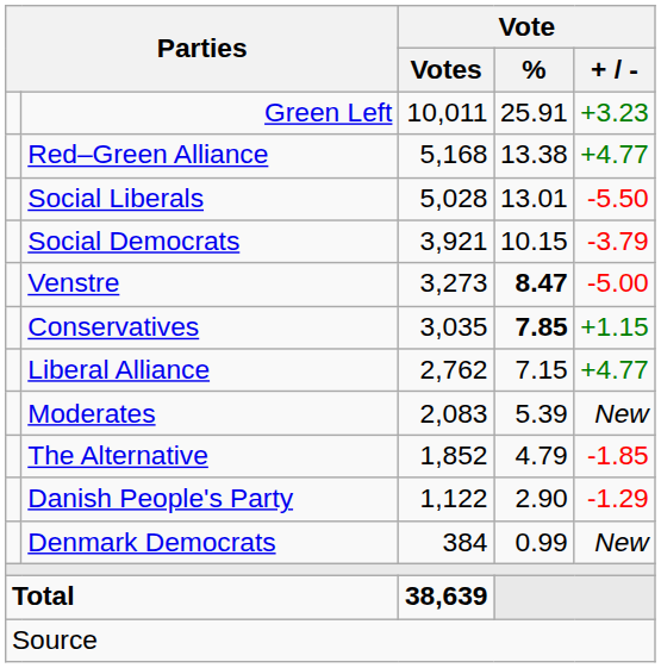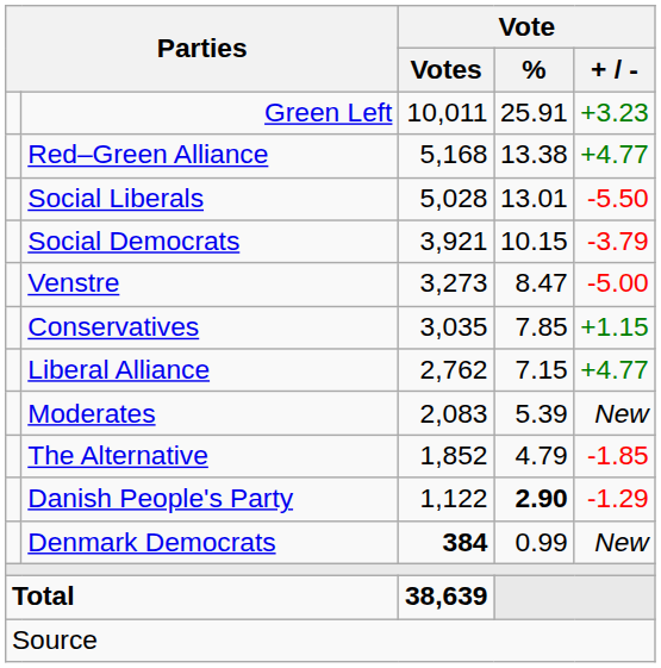Venstre | Vote / %: bold -> normal
Conservatives | Vote / %: bold -> normal
Danish People's Party | Vote / %: normal -> bold
Denmark Democrats | Vote / Votes: normal -> bold
